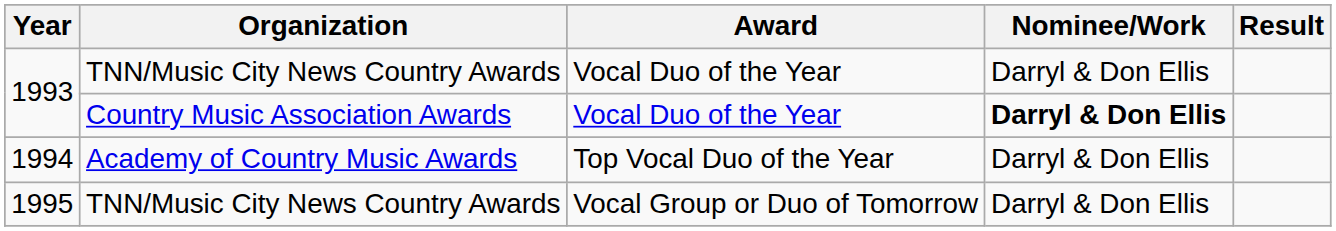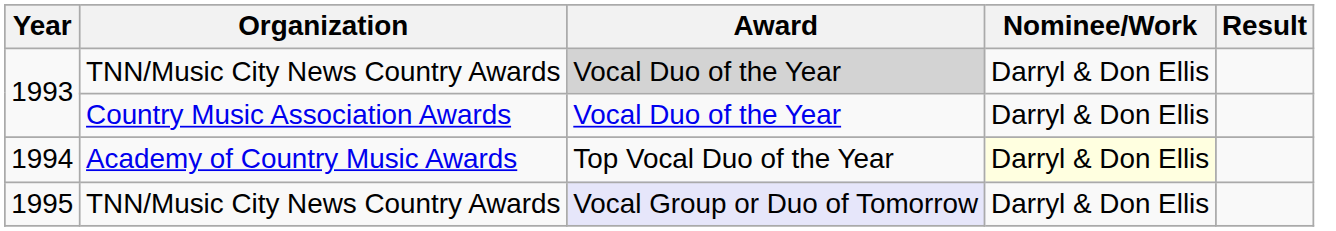1993 / TNN/Music City News Country Awards | Award: no background -> lightgrey background
1993 / Country Music Association Awards | Nominee/Work: bold -> normal
1994 | Nominee/Work: no background -> lightyellow background
1995 | Award: no background -> lavender background
